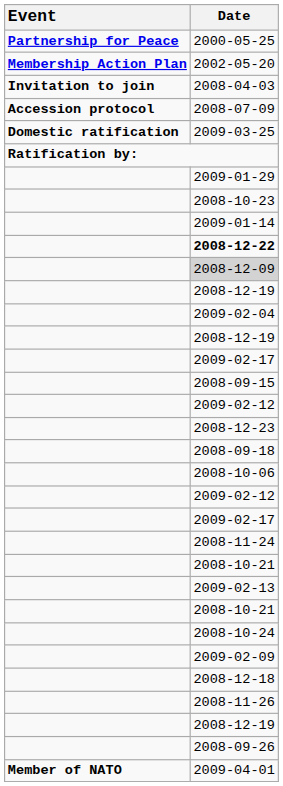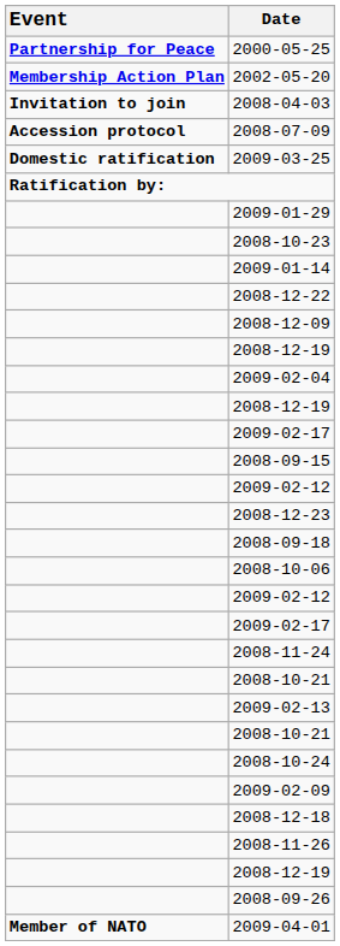2008-12-22 | Date: bold -> normal
2008-12-09 | Date: lightgrey background -> no background
